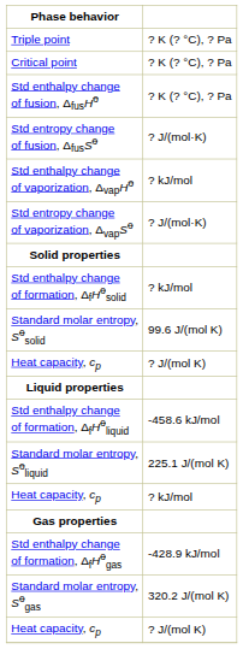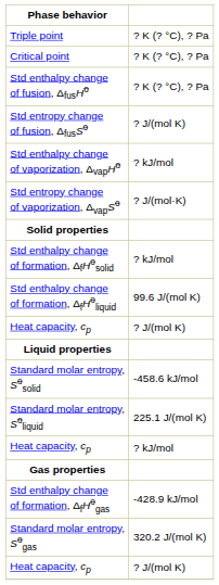row 5 | column 2: ? J/(mol·K) -> ? J/(mol K)
row 10 | Phase behavior: Standard molar entropy, Sosolid -> Std enthalpy change of formation, ΔfHoliquid
row 13 | Phase behavior: Std enthalpy change of formation, ΔfHoliquid -> Standard molar entropy, Sosolid
